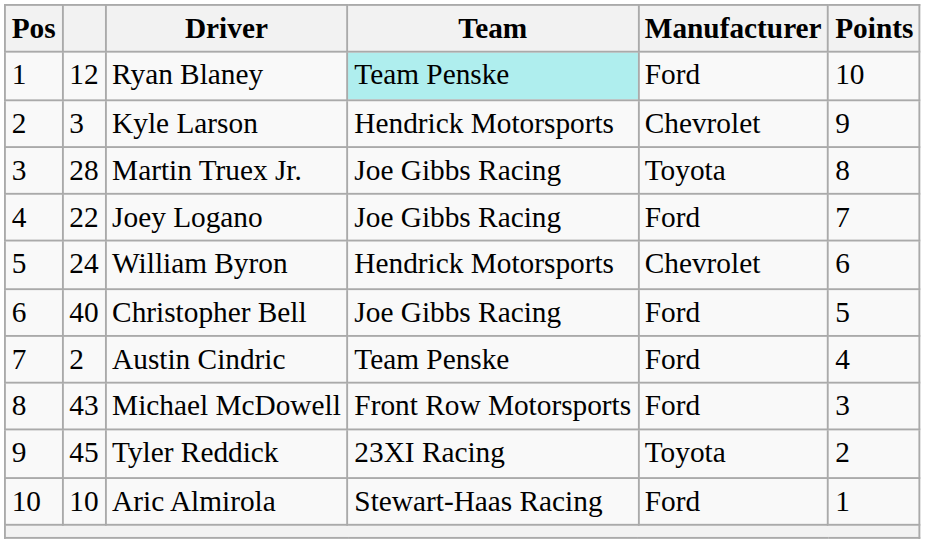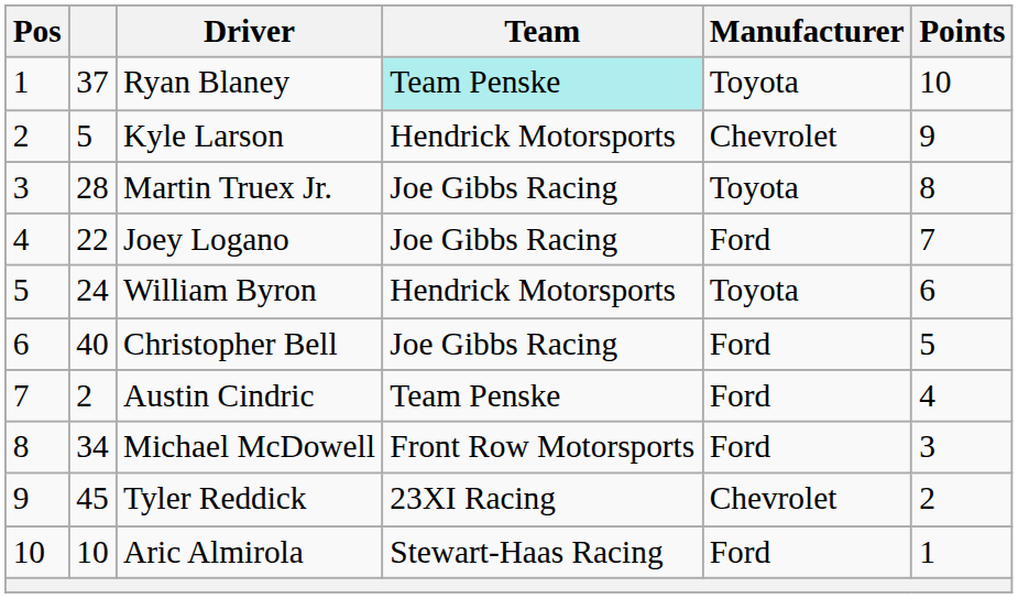Ryan Blaney | column 2: 12 -> 37
Ryan Blaney | Manufacturer: Ford -> Toyota
Kyle Larson | column 2: 3 -> 5
William Byron | Manufacturer: Chevrolet -> Toyota
Michael McDowell | column 2: 43 -> 34
Tyler Reddick | Manufacturer: Toyota -> Chevrolet
